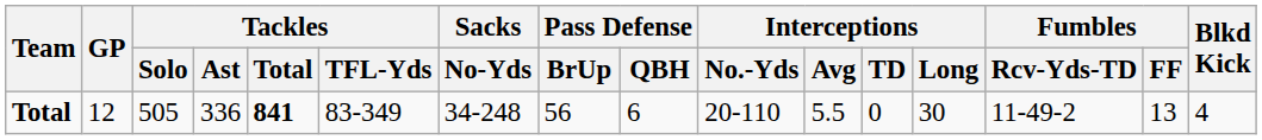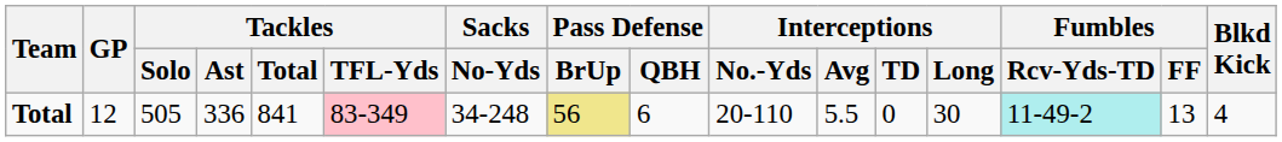row 3 | Tackles / Total: bold -> normal
row 3 | Tackles / TFL-Yds: no background -> pink background
row 3 | Pass Defense / BrUp: no background -> khaki background
row 3 | Fumbles / Rcv-Yds-TD: no background -> paleturquoise background
